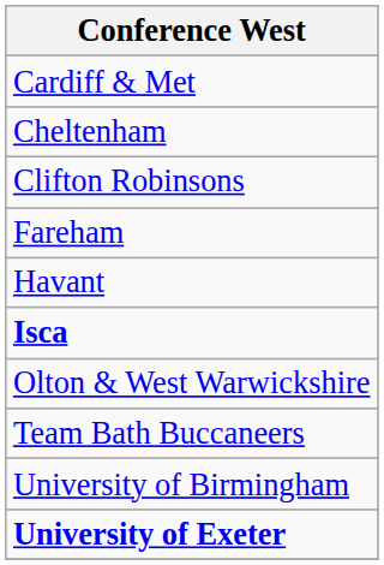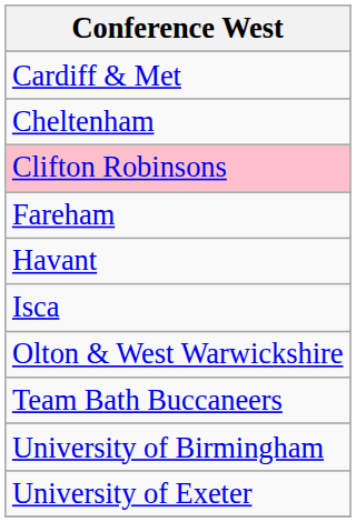row 4 | column 1: no background -> pink background
row 7 | column 1: bold -> normal
row 11 | column 1: bold -> normal
